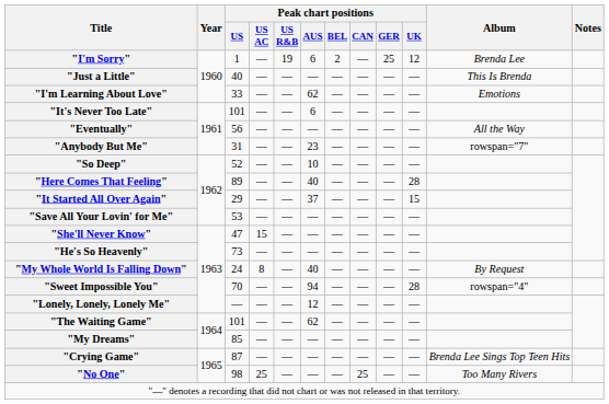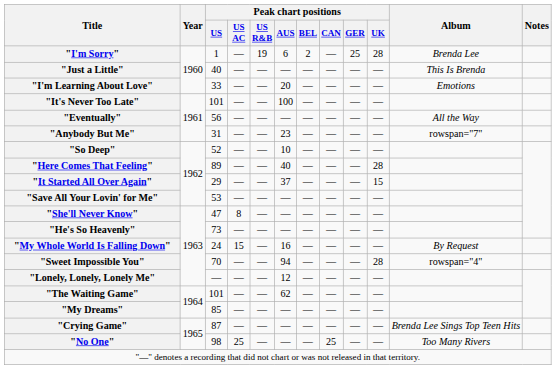"I'm Sorry" | Peak chart positions / UK: 12 -> 28
"I'm Learning About Love" | Peak chart positions / AUS: 62 -> 20
"It's Never Too Late" | Peak chart positions / AUS: 6 -> 100
"She'll Never Know" | Peak chart positions / US AC: 15 -> 8
"My Whole World Is Falling Down" | Peak chart positions / US AC: 8 -> 15
"My Whole World Is Falling Down" | Peak chart positions / AUS: 40 -> 16
